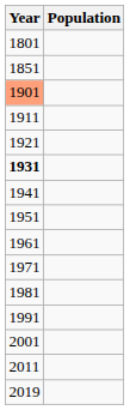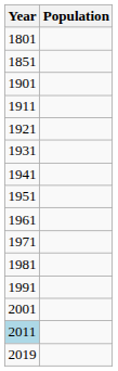1901 | Year: lightsalmon background -> no background
1931 | Year: bold -> normal
2011 | Year: no background -> lightblue background
